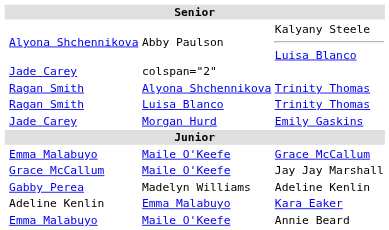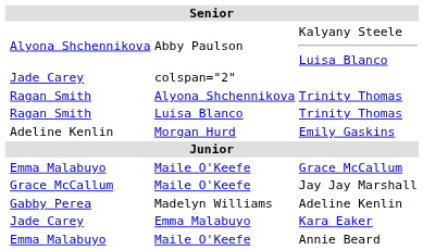Emily Gaskins | column 1: Jade Carey -> Adeline Kenlin
Kara Eaker | column 1: Adeline Kenlin -> Jade Carey
